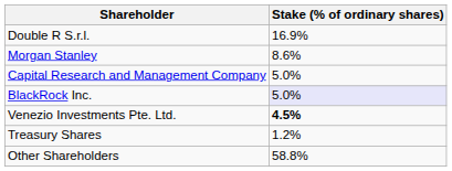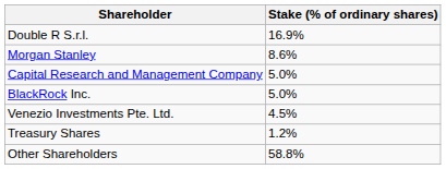BlackRock Inc. | Stake (% of ordinary shares): lavender background -> no background
Venezio Investments Pte. Ltd. | Stake (% of ordinary shares): bold -> normal
